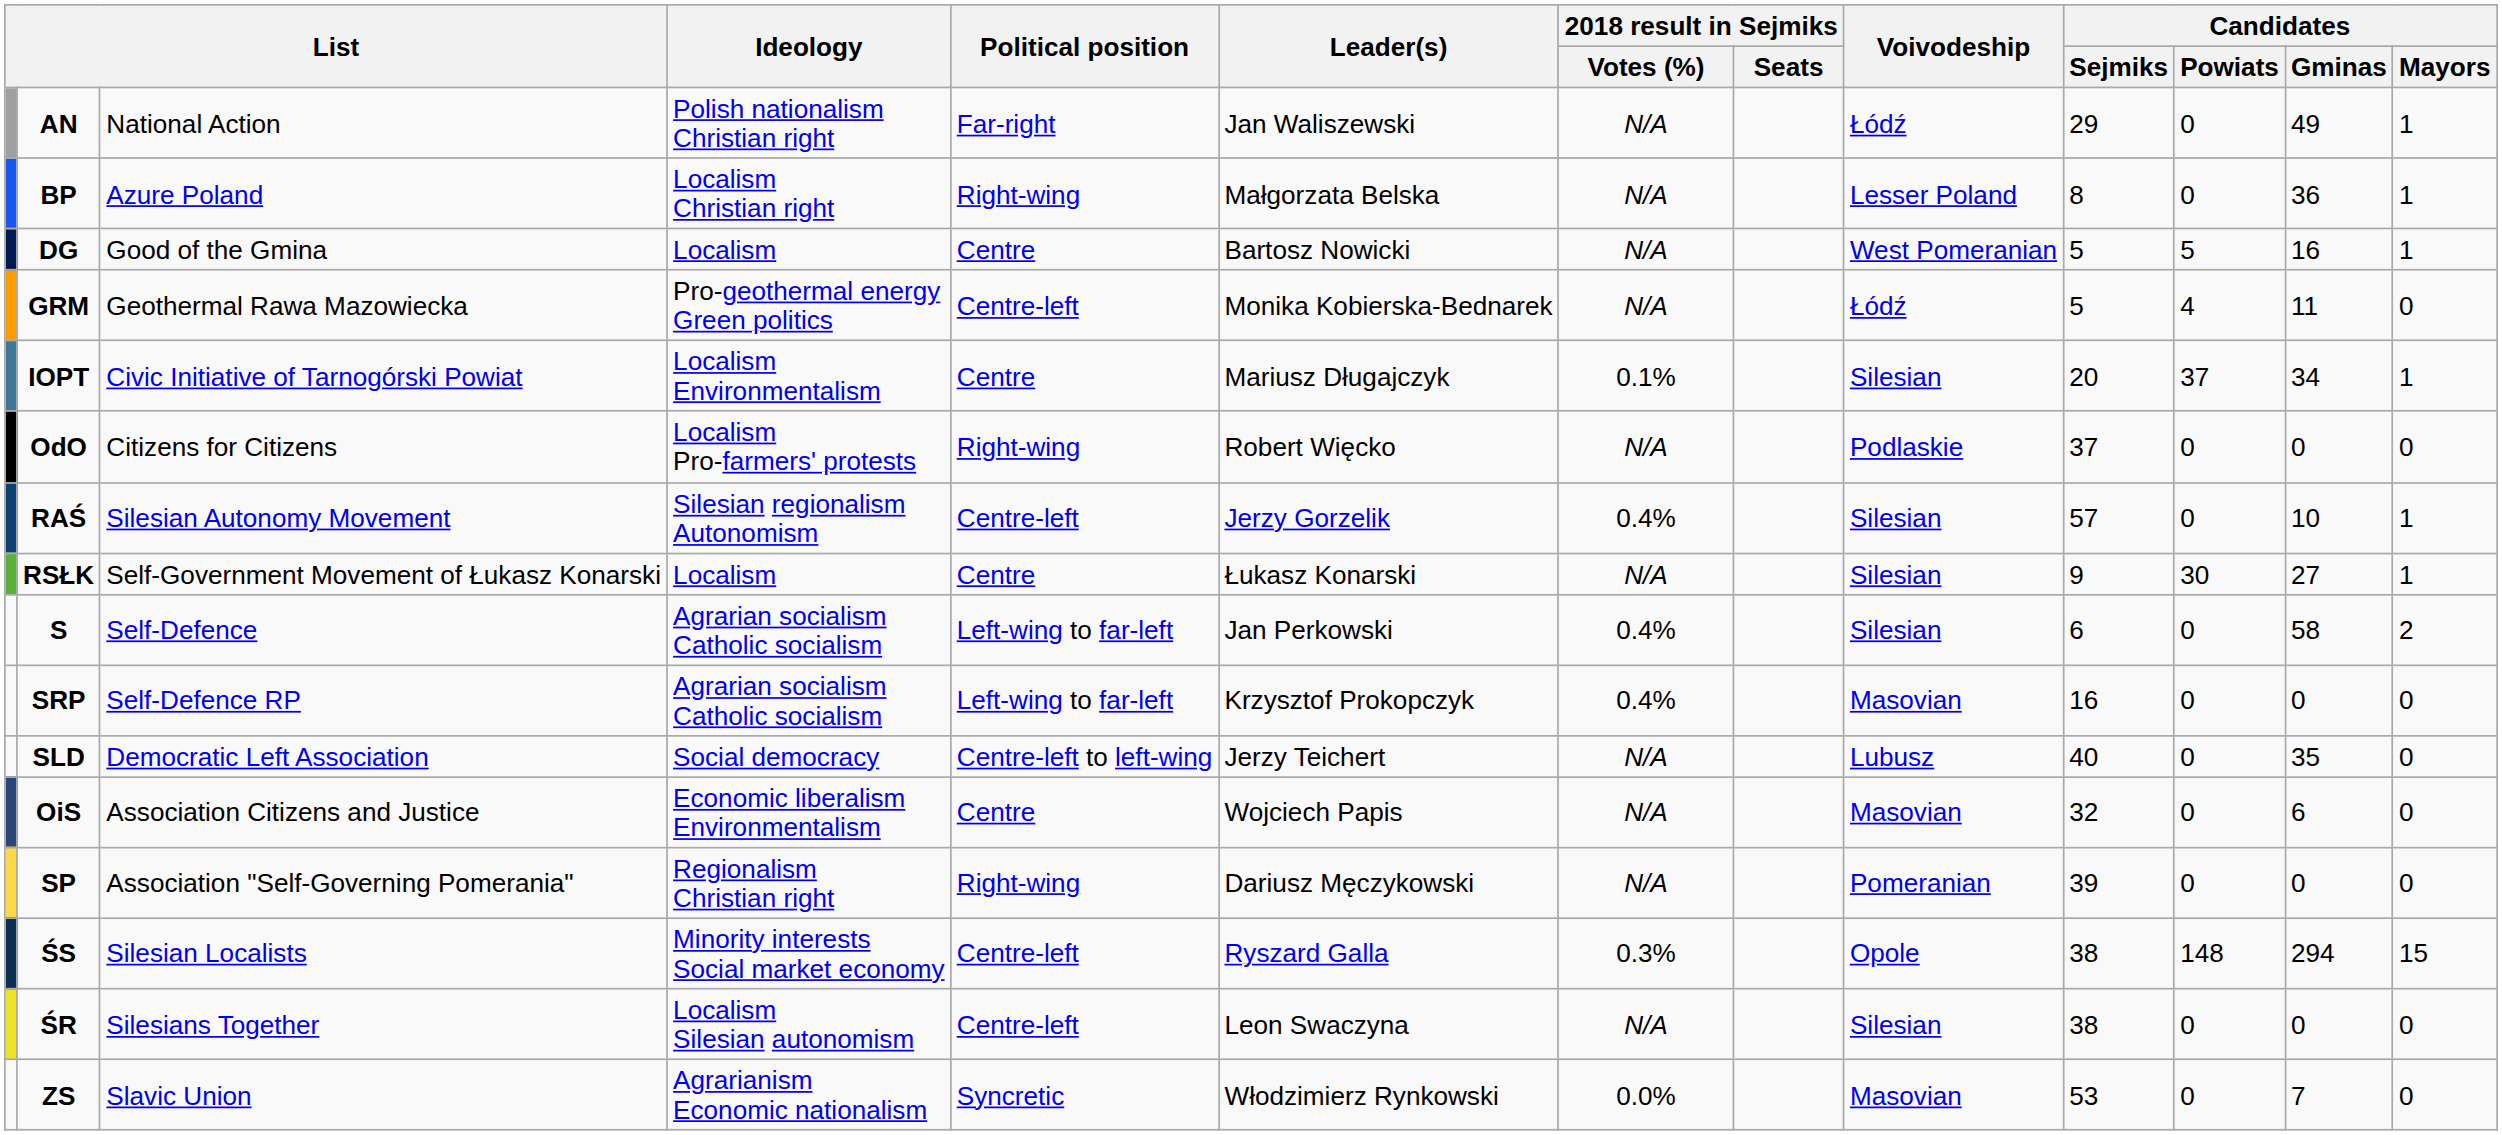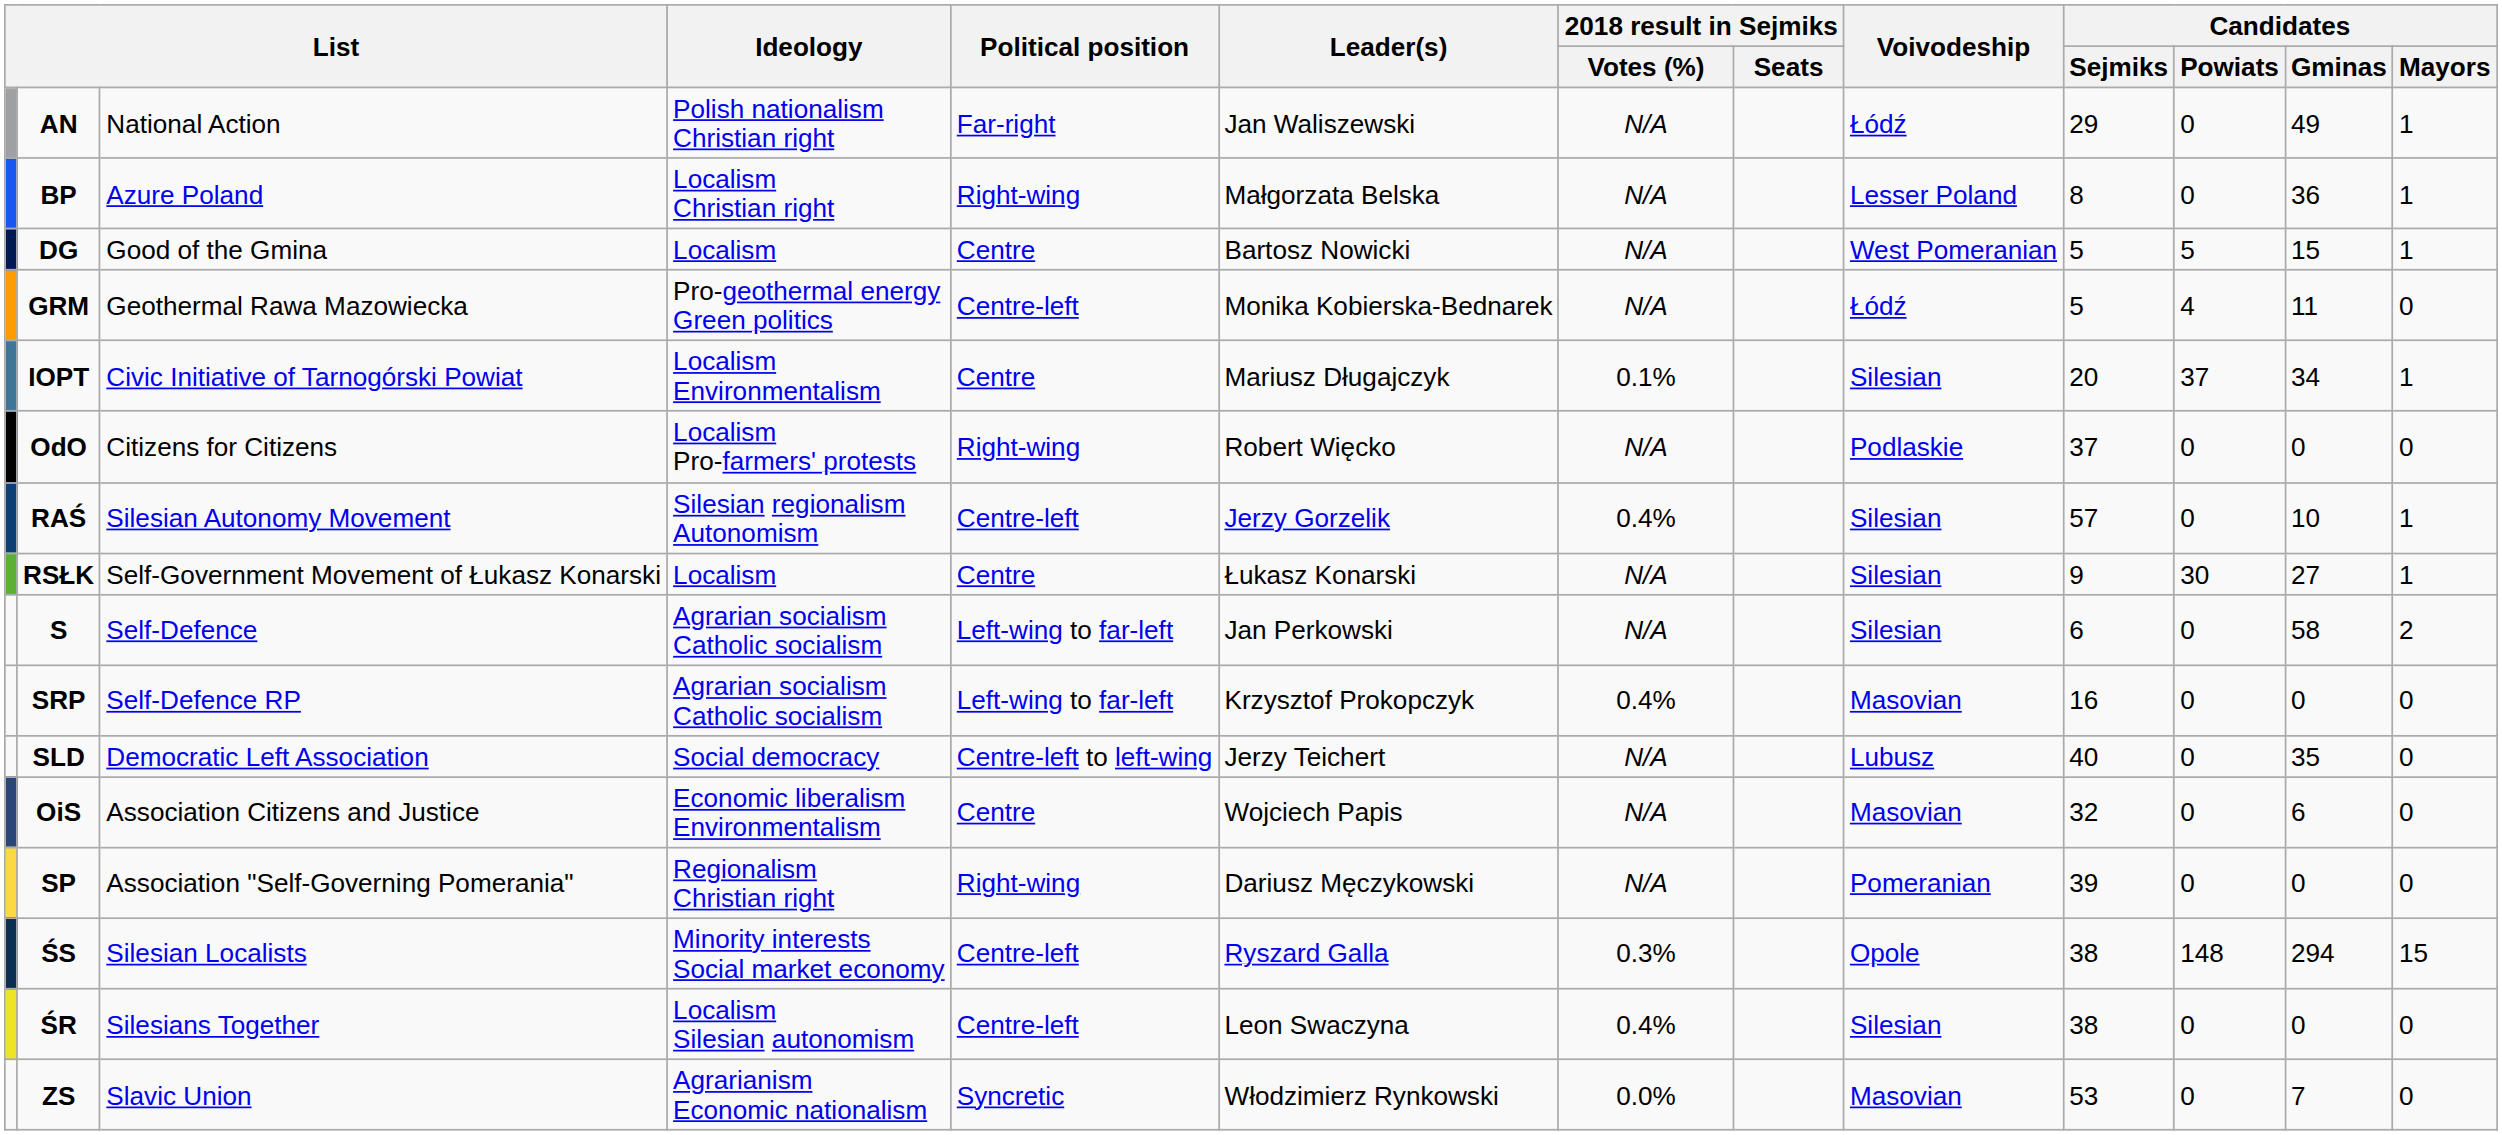DG | Candidates / Gminas: 16 -> 15
S | 2018 result in Sejmiks / Votes (%): 0.4% -> N/A
ŚR | 2018 result in Sejmiks / Votes (%): N/A -> 0.4%
